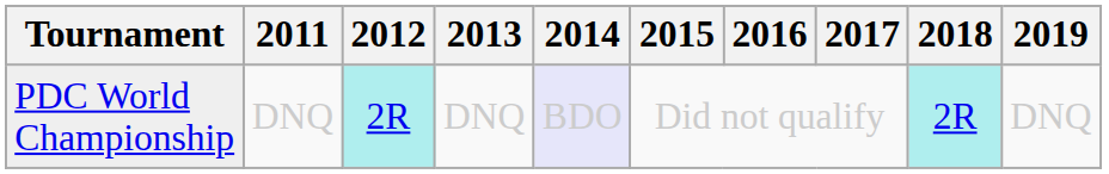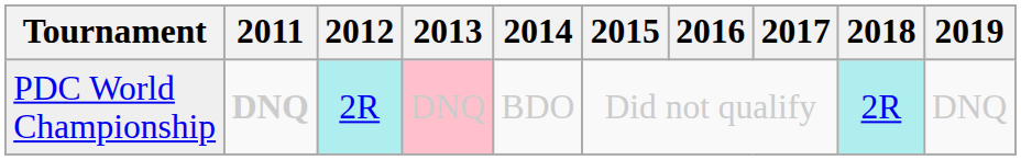PDC World Championship | 2011: normal -> bold
PDC World Championship | 2013: no background -> pink background
PDC World Championship | 2014: lavender background -> no background
